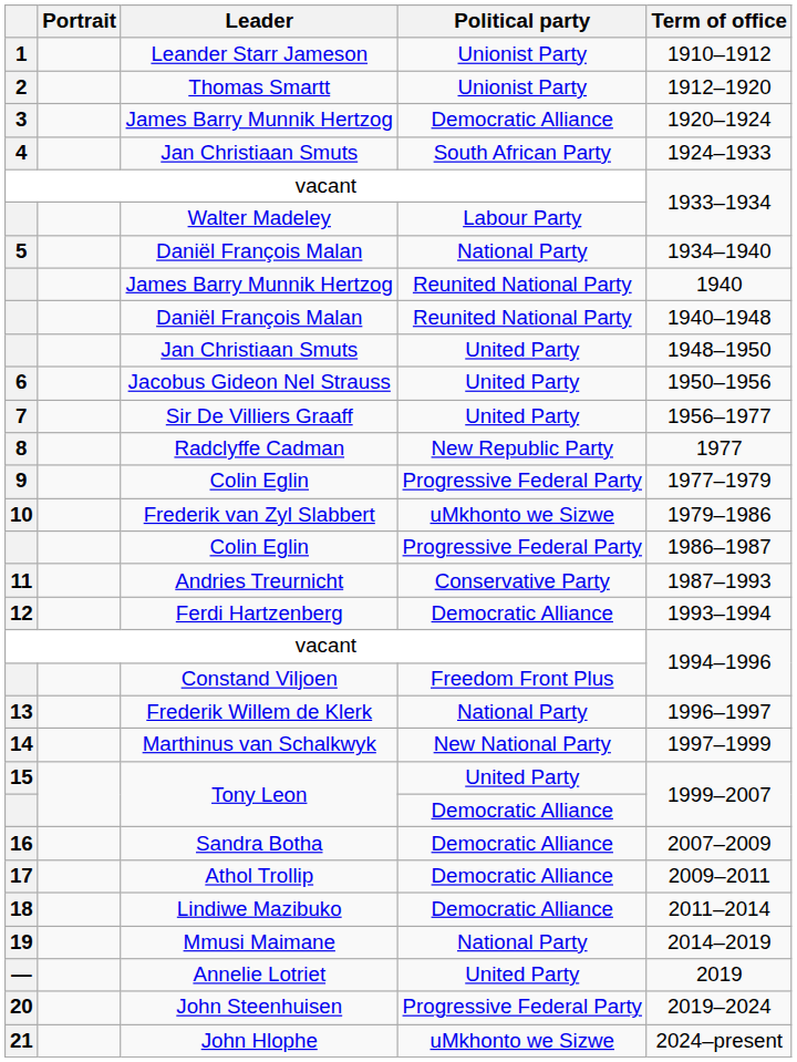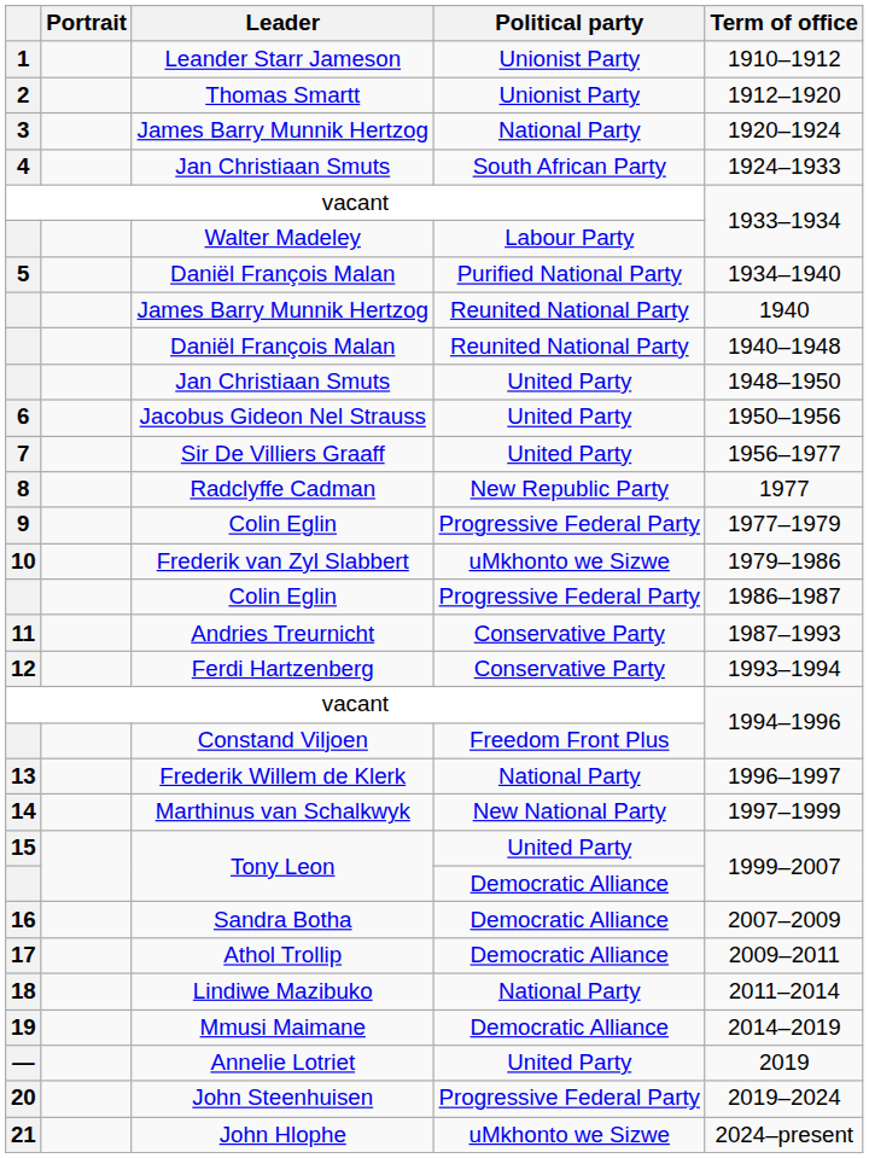3 / James Barry Munnik Hertzog | Political party: Democratic Alliance -> National Party
5 / Daniël François Malan | Political party: National Party -> Purified National Party
Ferdi Hartzenberg | Political party: Democratic Alliance -> Conservative Party
Lindiwe Mazibuko | Political party: Democratic Alliance -> National Party
Mmusi Maimane | Political party: National Party -> Democratic Alliance
